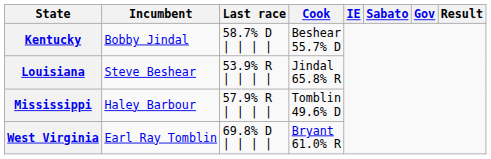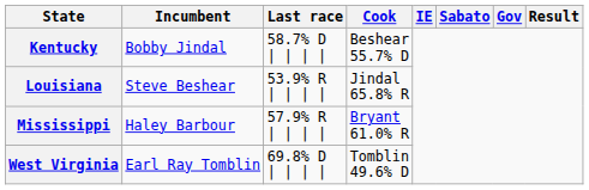Mississippi | Cook: Tomblin 49.6% D -> Bryant 61.0% R
West Virginia | Cook: Bryant 61.0% R -> Tomblin 49.6% D
